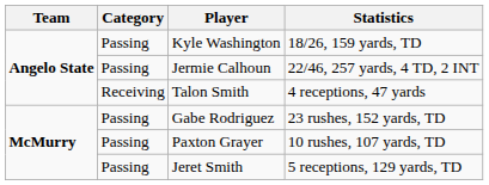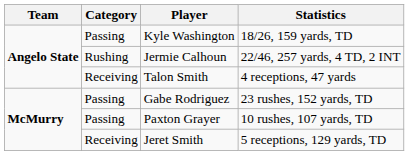Jermie Calhoun | Category: Passing -> Rushing
Jeret Smith | Category: Passing -> Receiving
